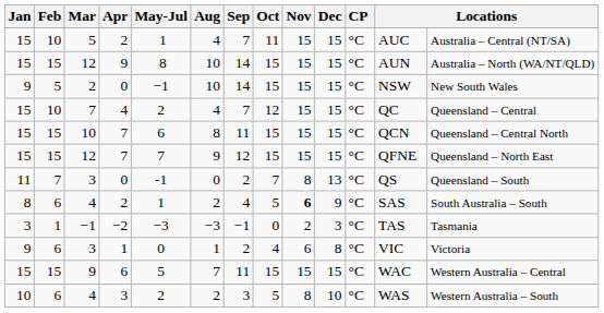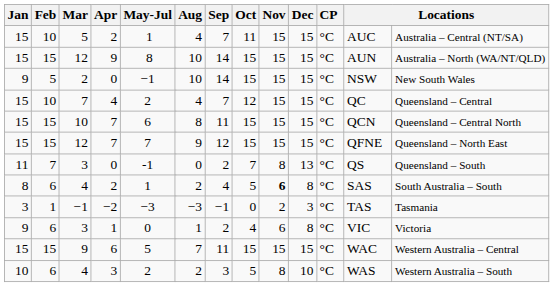row 9 | Dec: 9 -> 8
